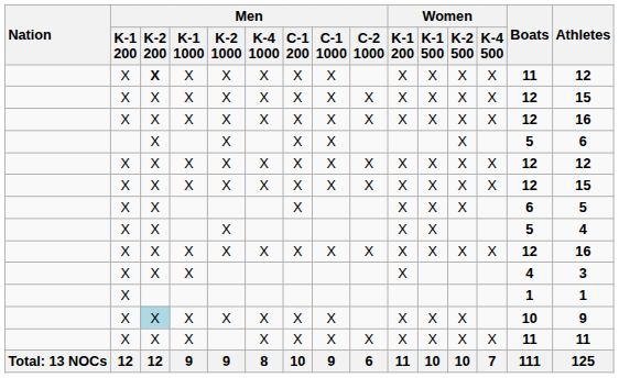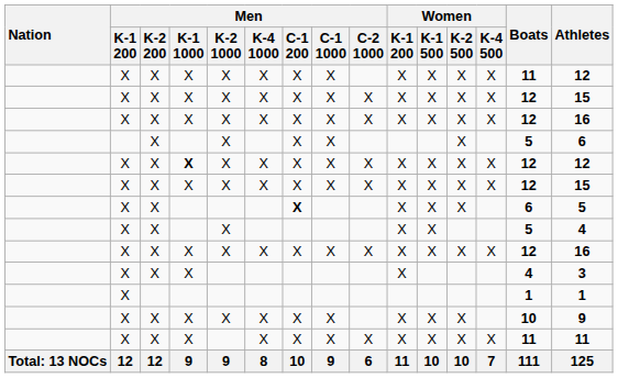row 3 | Men / K-2 200: bold -> normal
row 7 | Men / K-1 1000: normal -> bold
row 9 | Men / C-1 200: normal -> bold
row 14 | Men / K-2 200: lightblue background -> no background
